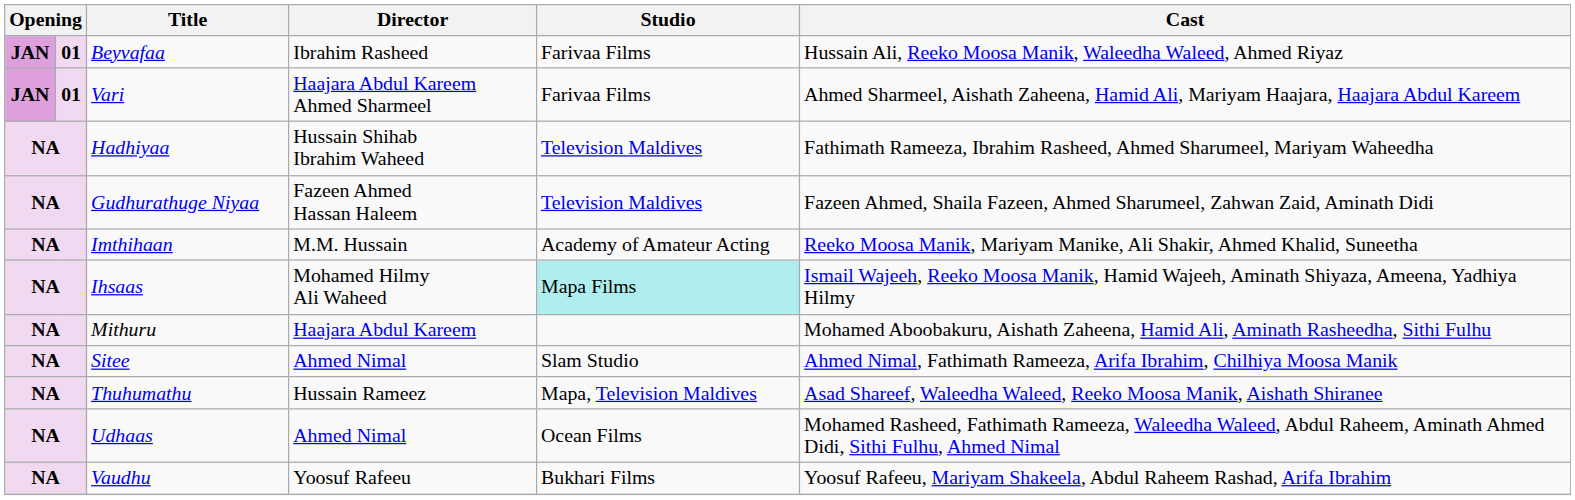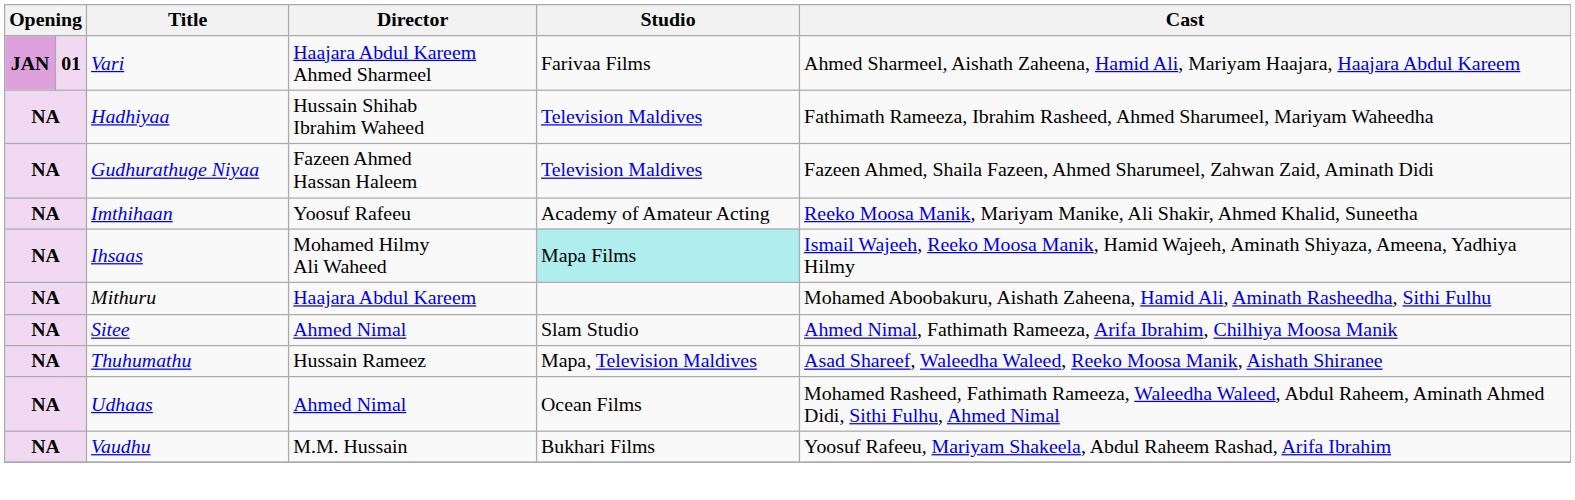- row: JAN | 01 | Beyvafaa | Ibrahim Rasheed | Farivaa Films | Hussain Ali, Reeko Moosa Manik, Waleedha Waleed, Ahmed Riyaz
Imthihaan | Director: M.M. Hussain -> Yoosuf Rafeeu
Vaudhu | Director: Yoosuf Rafeeu -> M.M. Hussain
